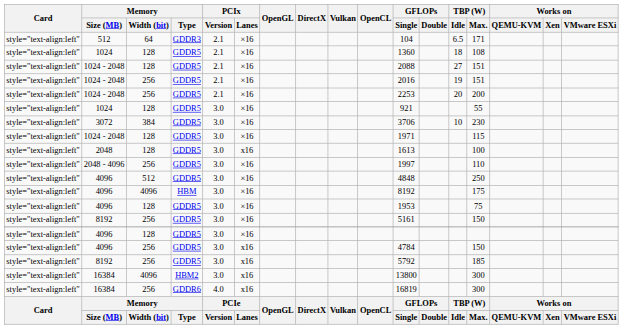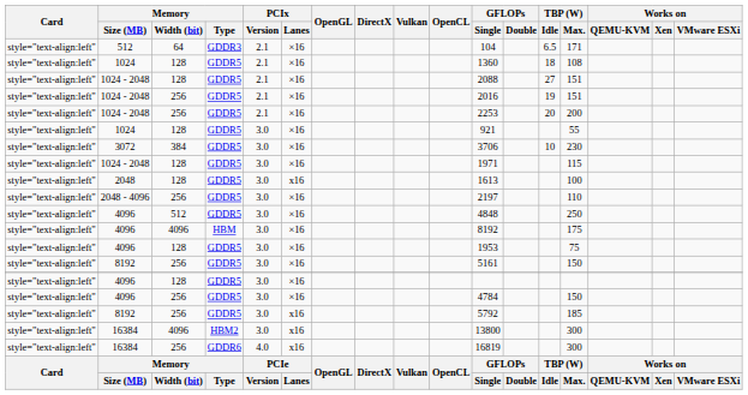2048 - 4096 | GFLOPs / Single: 1997 -> 2197
4096 / 256 | PCIx / Lanes: x16 -> ×16
